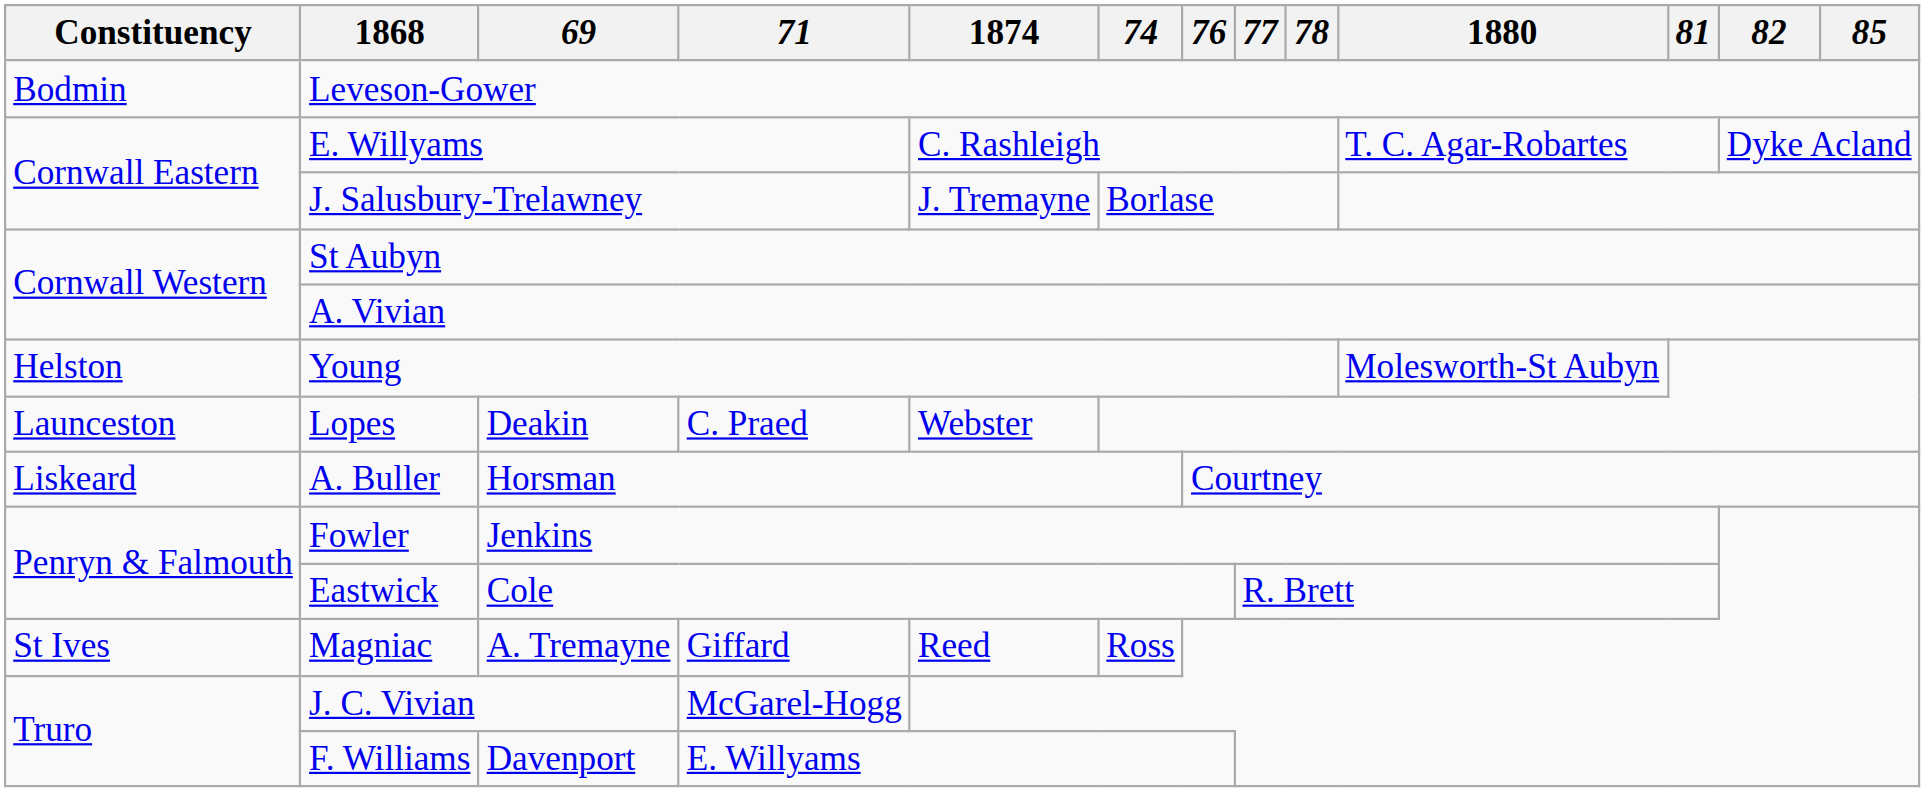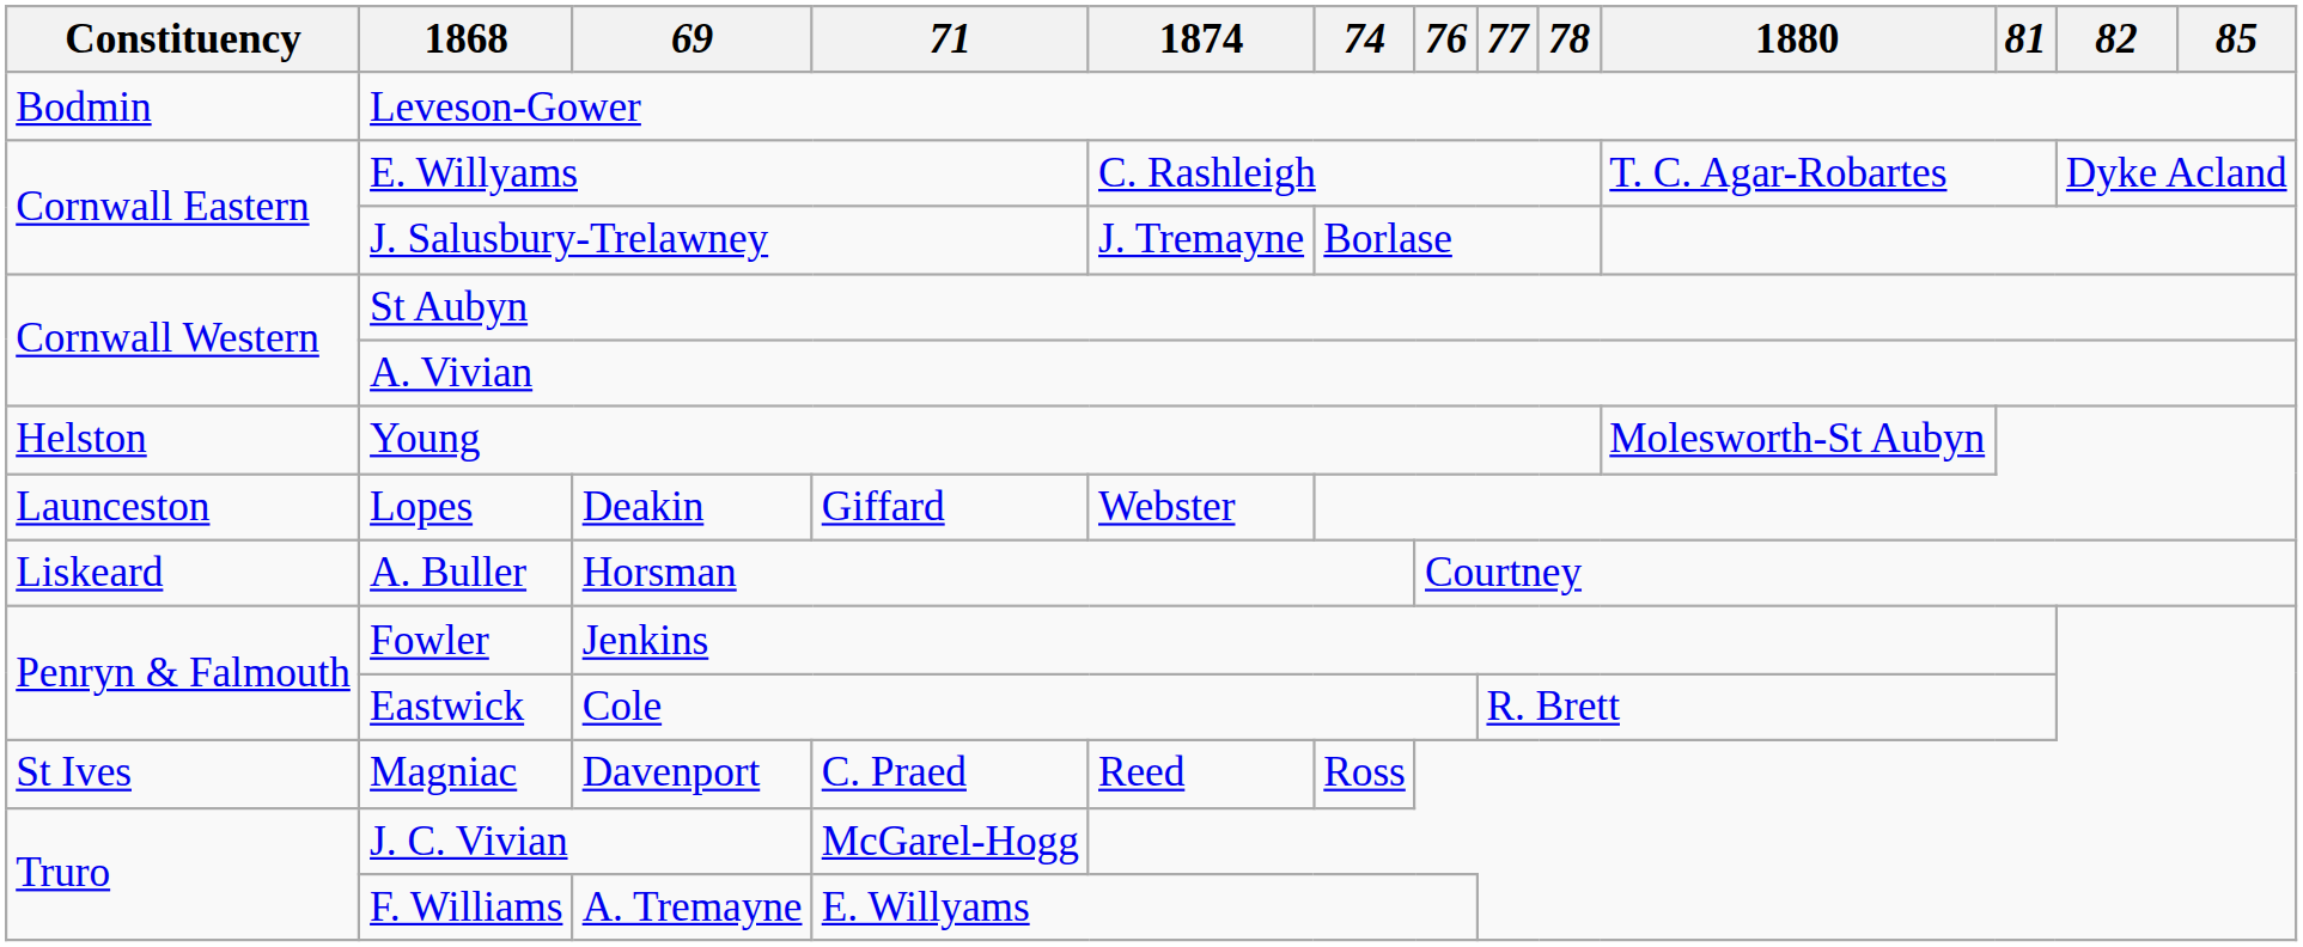Lopes | 71: C. Praed -> Giffard
Magniac | 69: A. Tremayne -> Davenport
Magniac | 71: Giffard -> C. Praed
F. Williams | 69: Davenport -> A. Tremayne
